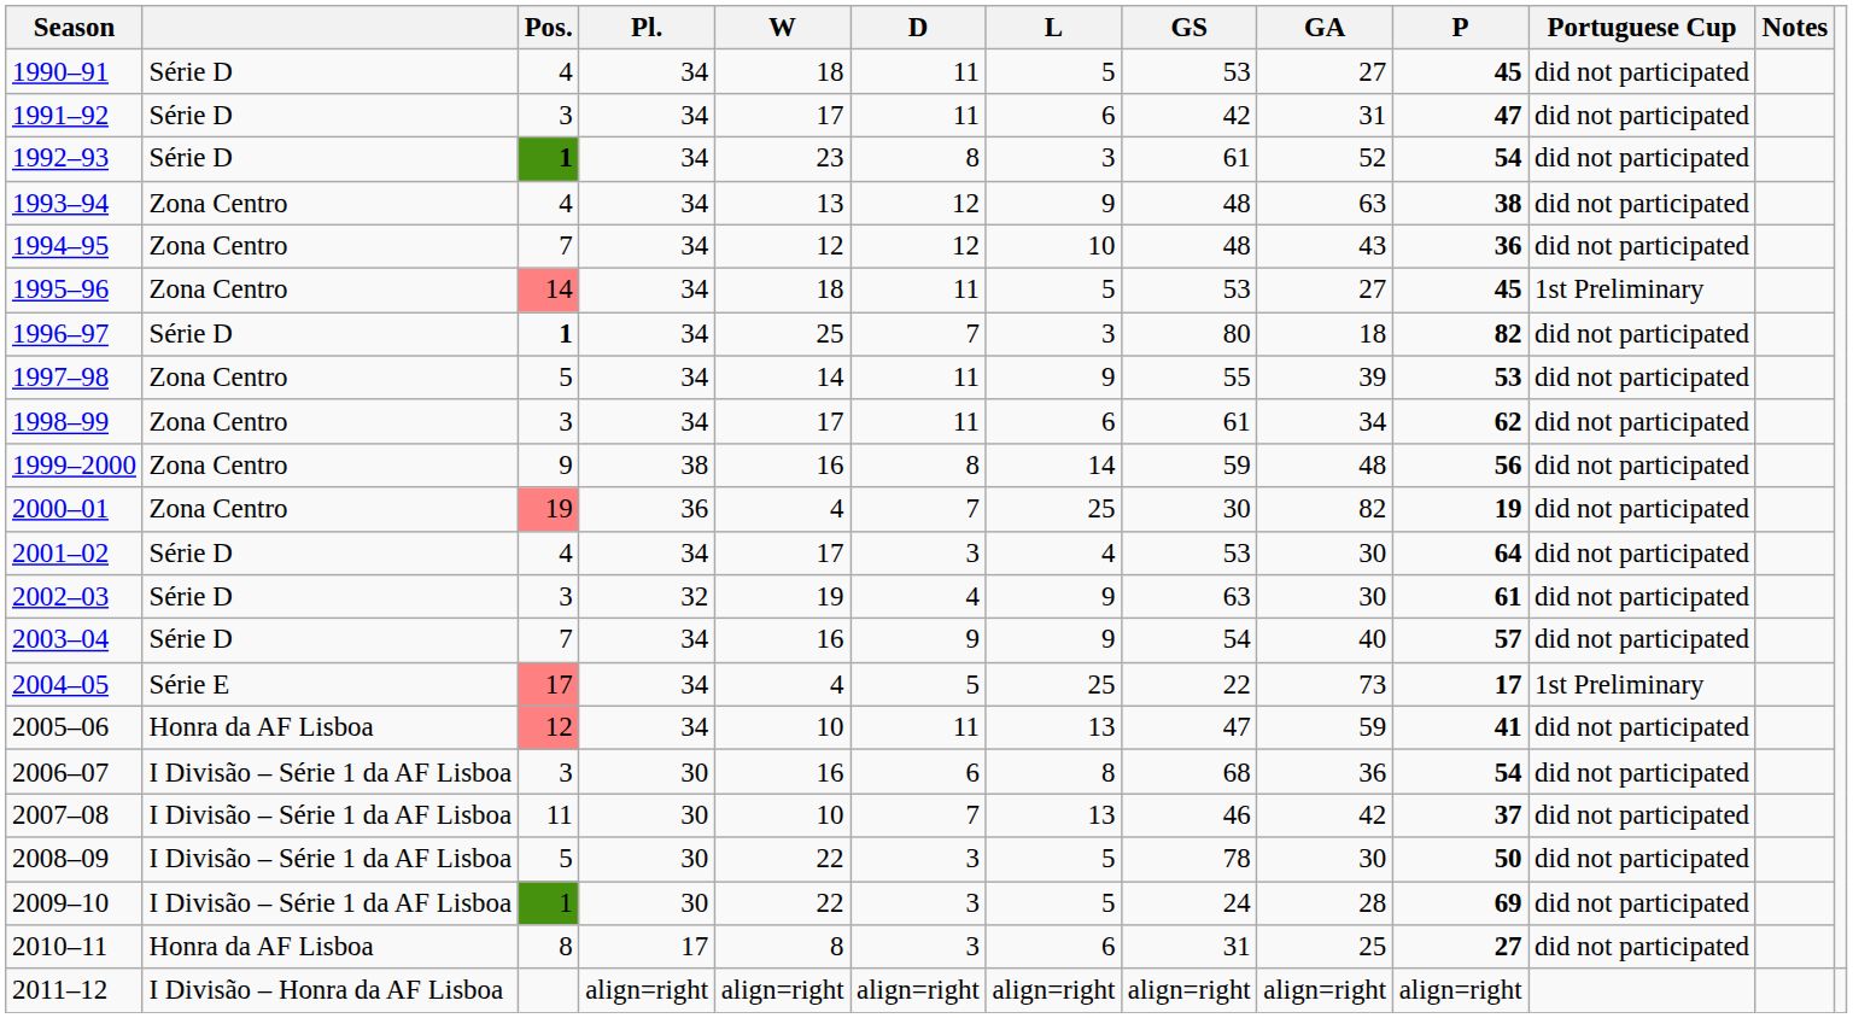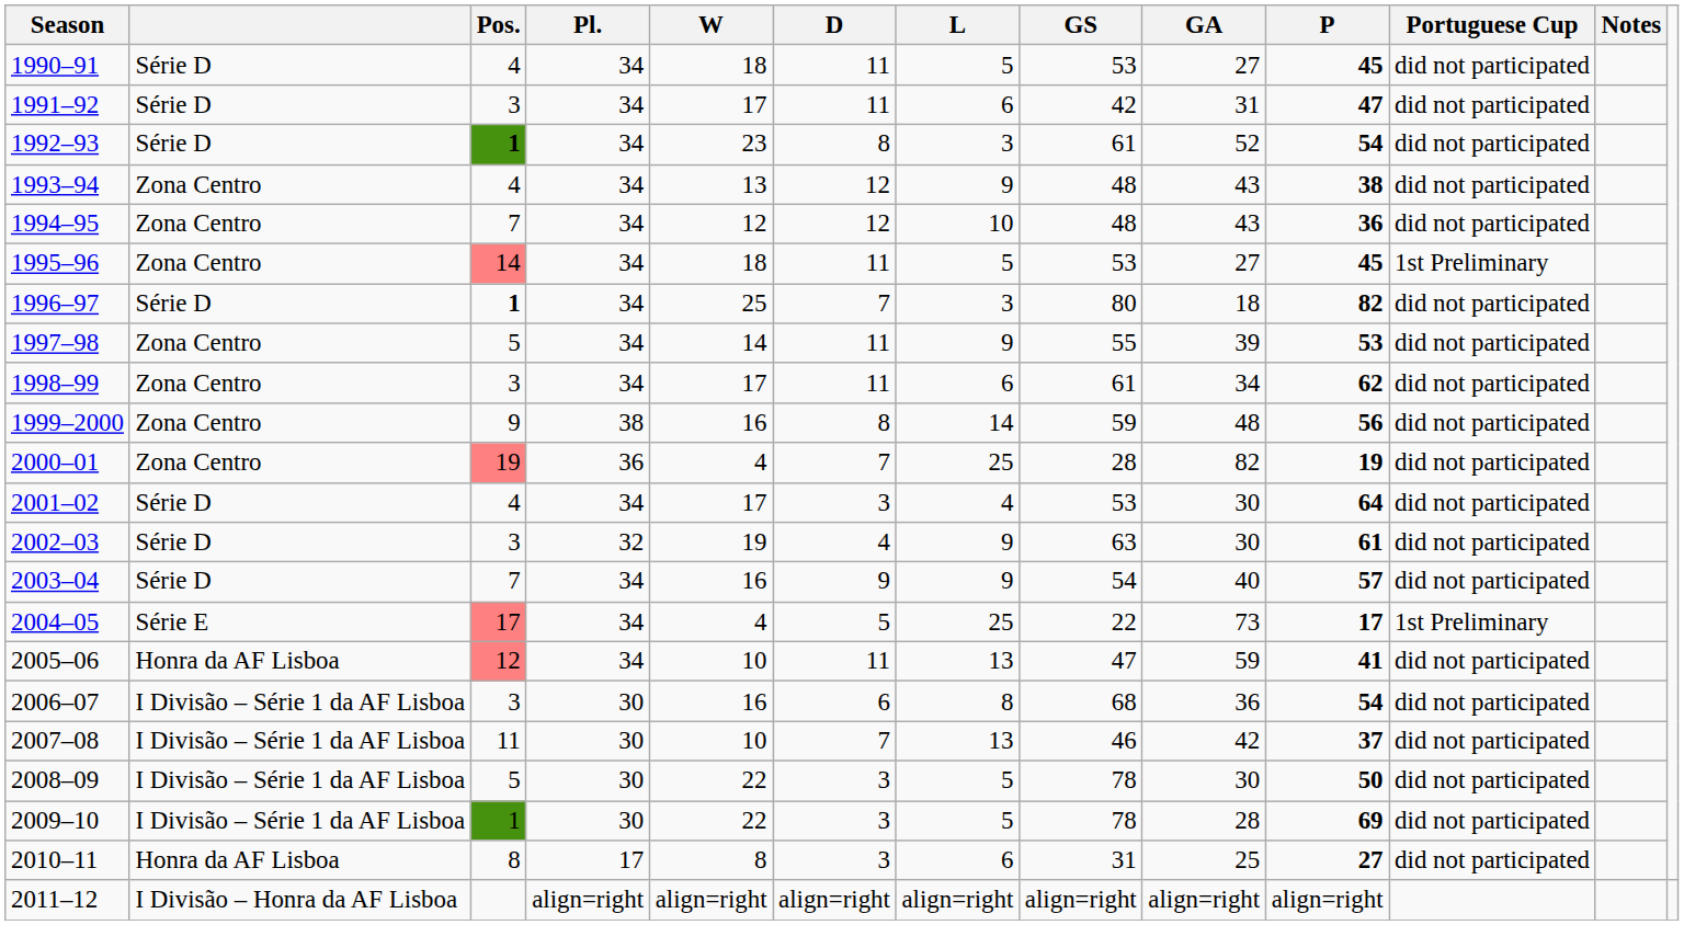1993–94 | GA: 63 -> 43
2000–01 | GS: 30 -> 28
2009–10 | GS: 24 -> 78
